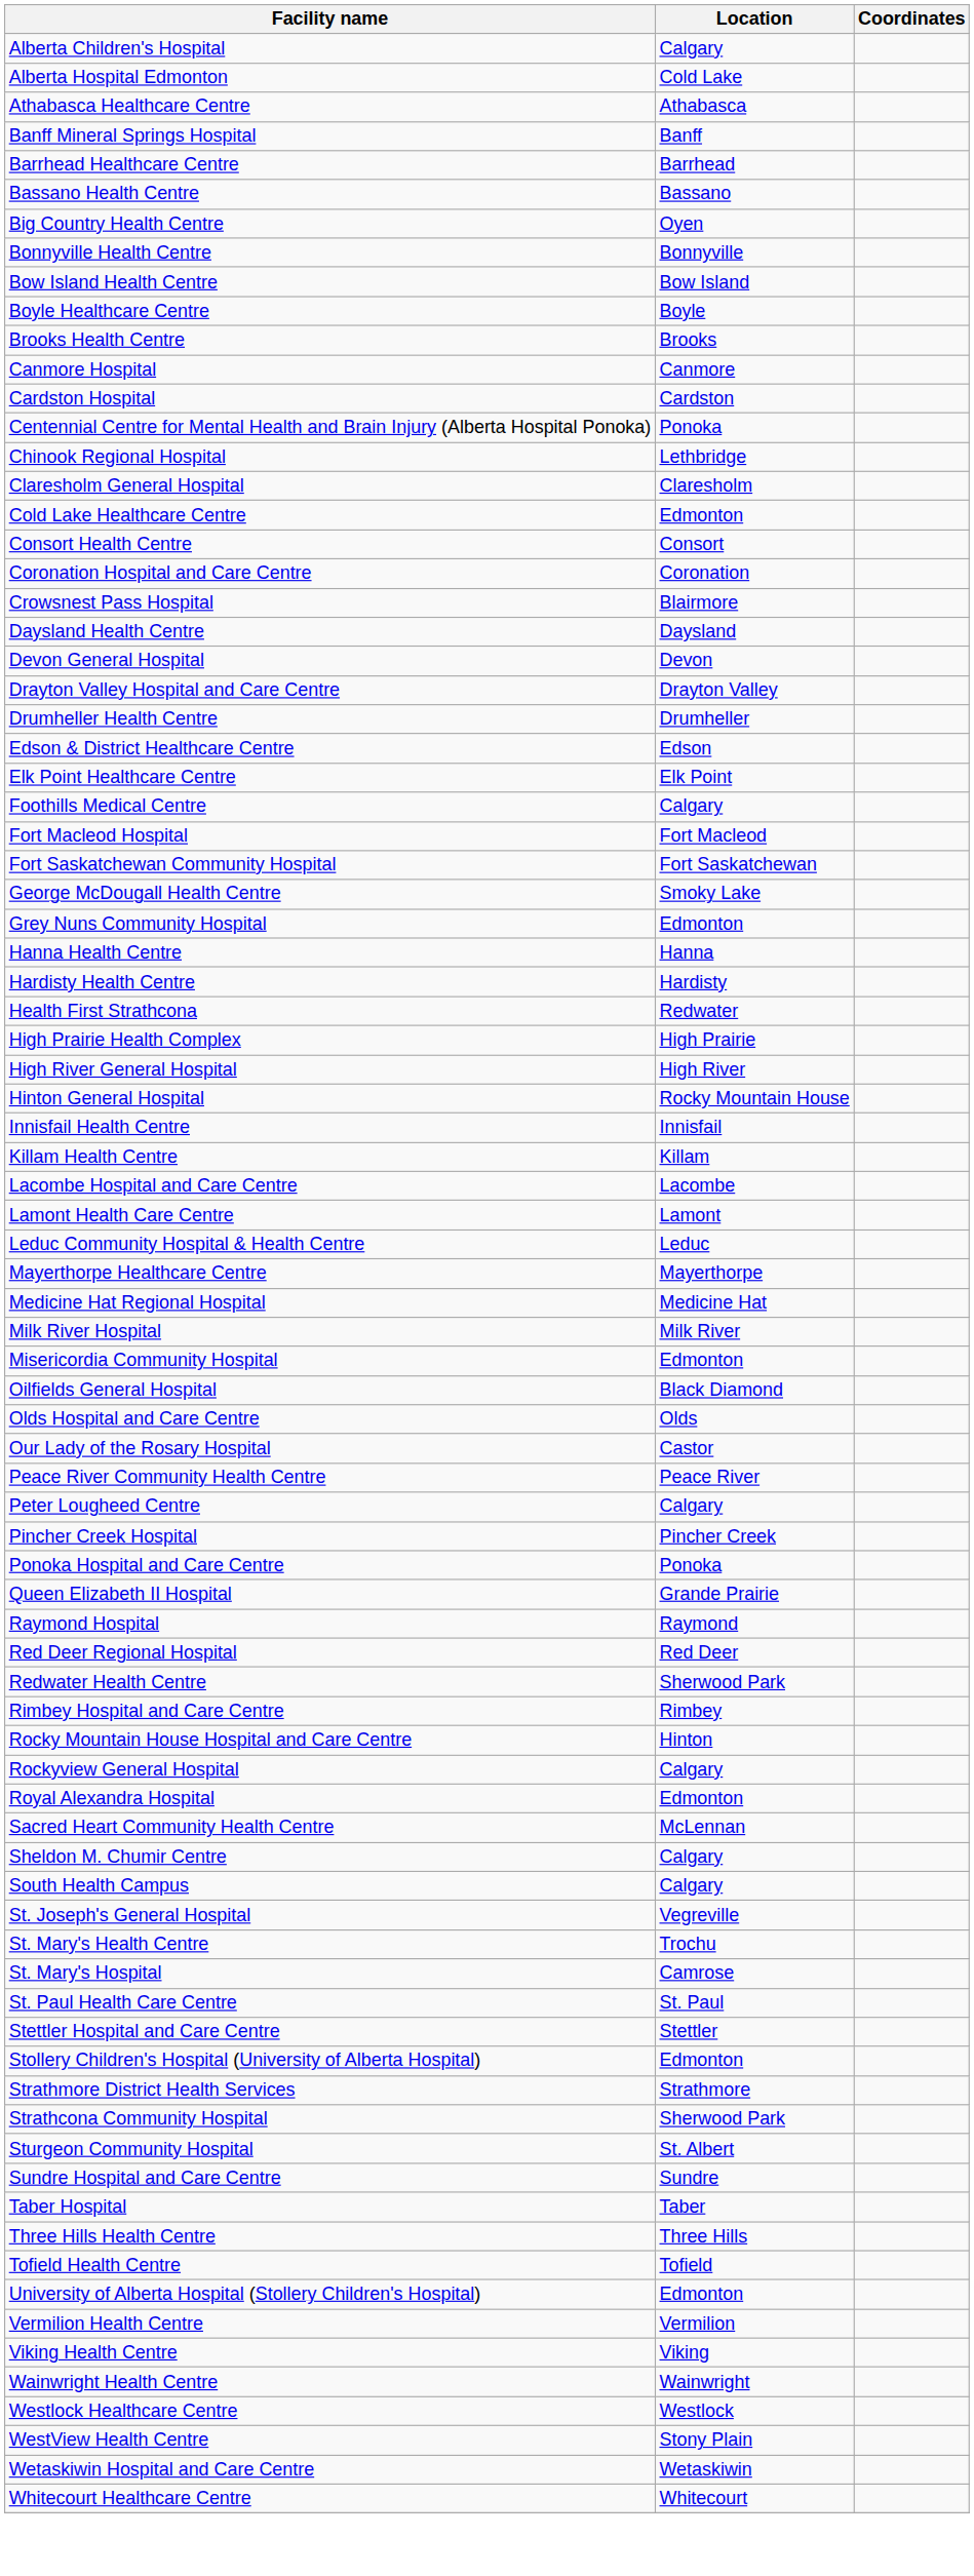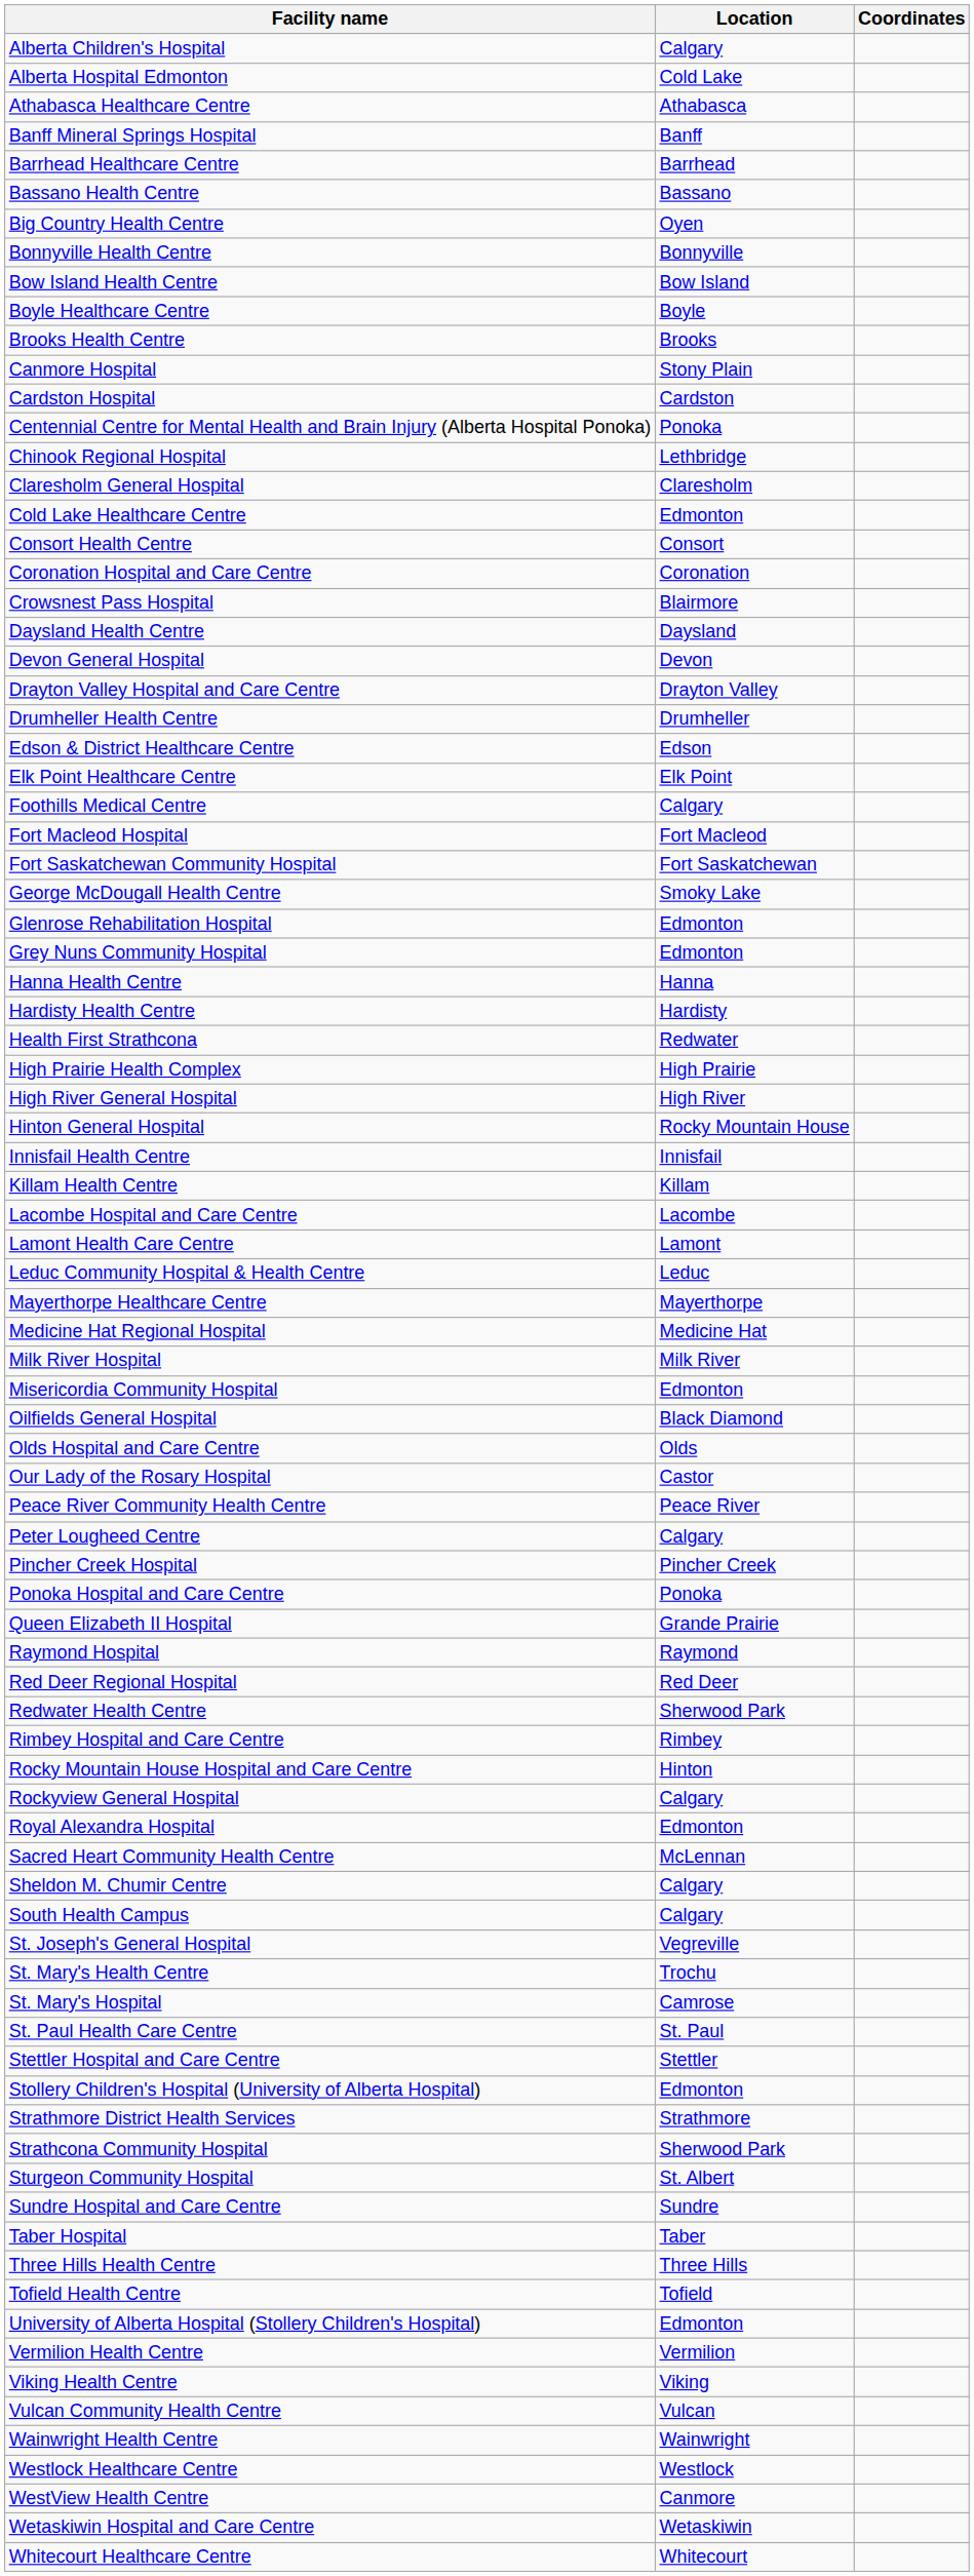Canmore Hospital | Location: Canmore -> Stony Plain
+ row: Glenrose Rehabilitation Hospital | Edmonton
+ row: Vulcan Community Health Centre | Vulcan
WestView Health Centre | Location: Stony Plain -> Canmore
